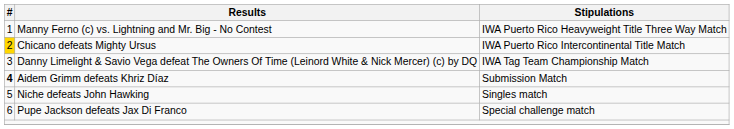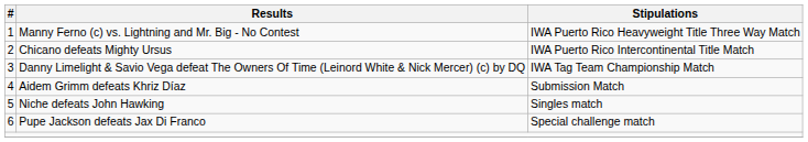Chicano defeats Mighty Ursus | #: gold background -> no background
Aidem Grimm defeats Khriz Díaz | #: bold -> normal
